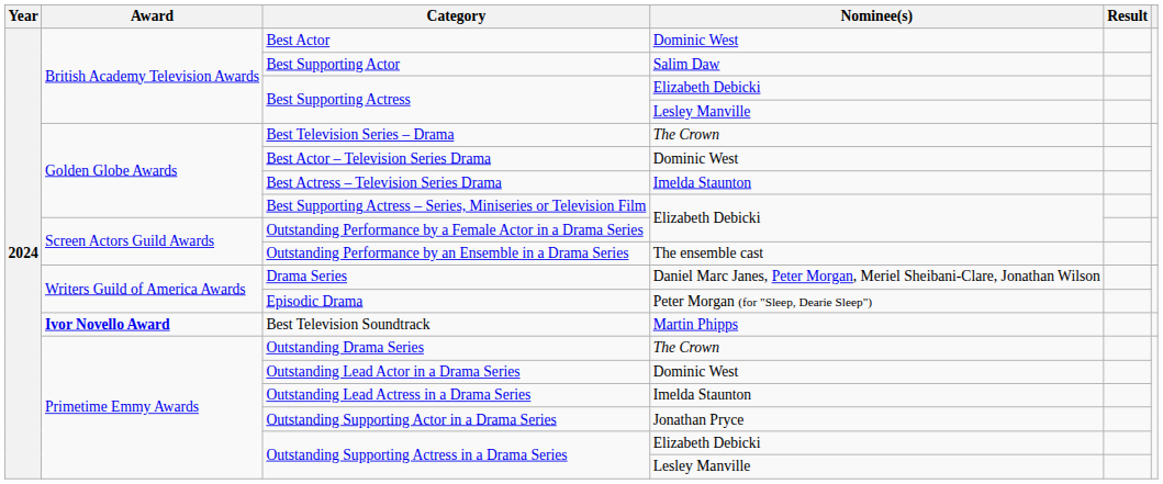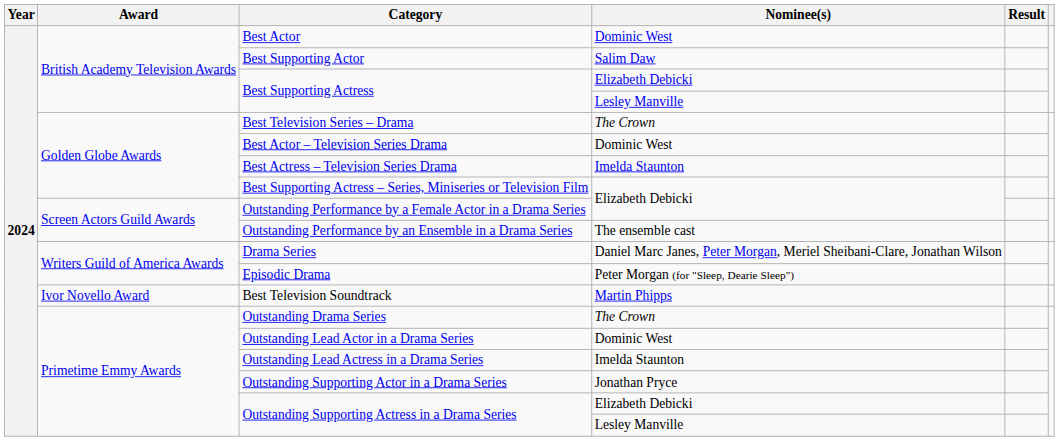Best Television Soundtrack | Award: bold -> normal
